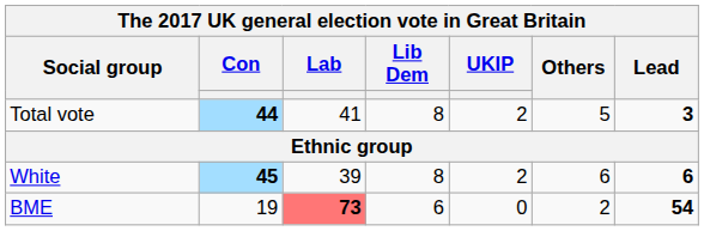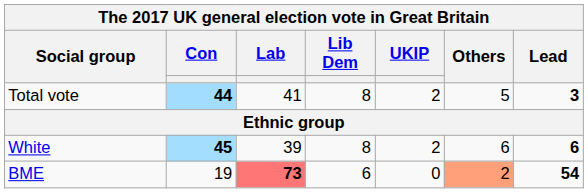BME | Others: no background -> lightsalmon background
